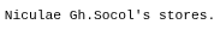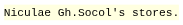Niculae Gh.Socol's stores. | column 1: no background -> lightyellow background
